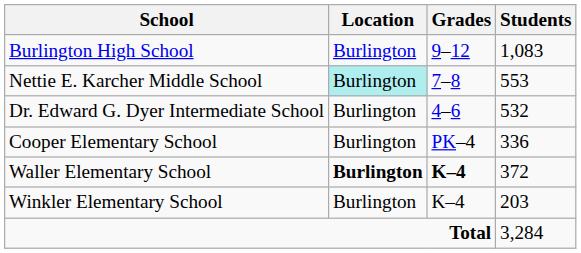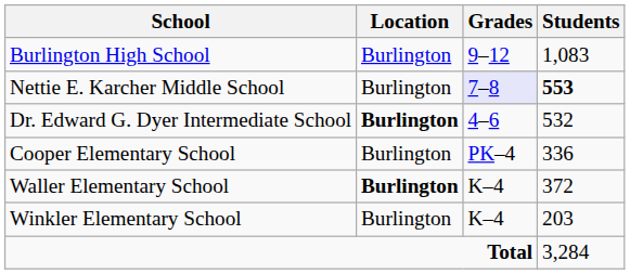Nettie E. Karcher Middle School | Location: paleturquoise background -> no background
Nettie E. Karcher Middle School | Grades: no background -> lavender background
Nettie E. Karcher Middle School | Students: normal -> bold
Dr. Edward G. Dyer Intermediate School | Location: normal -> bold
Waller Elementary School | Grades: bold -> normal
